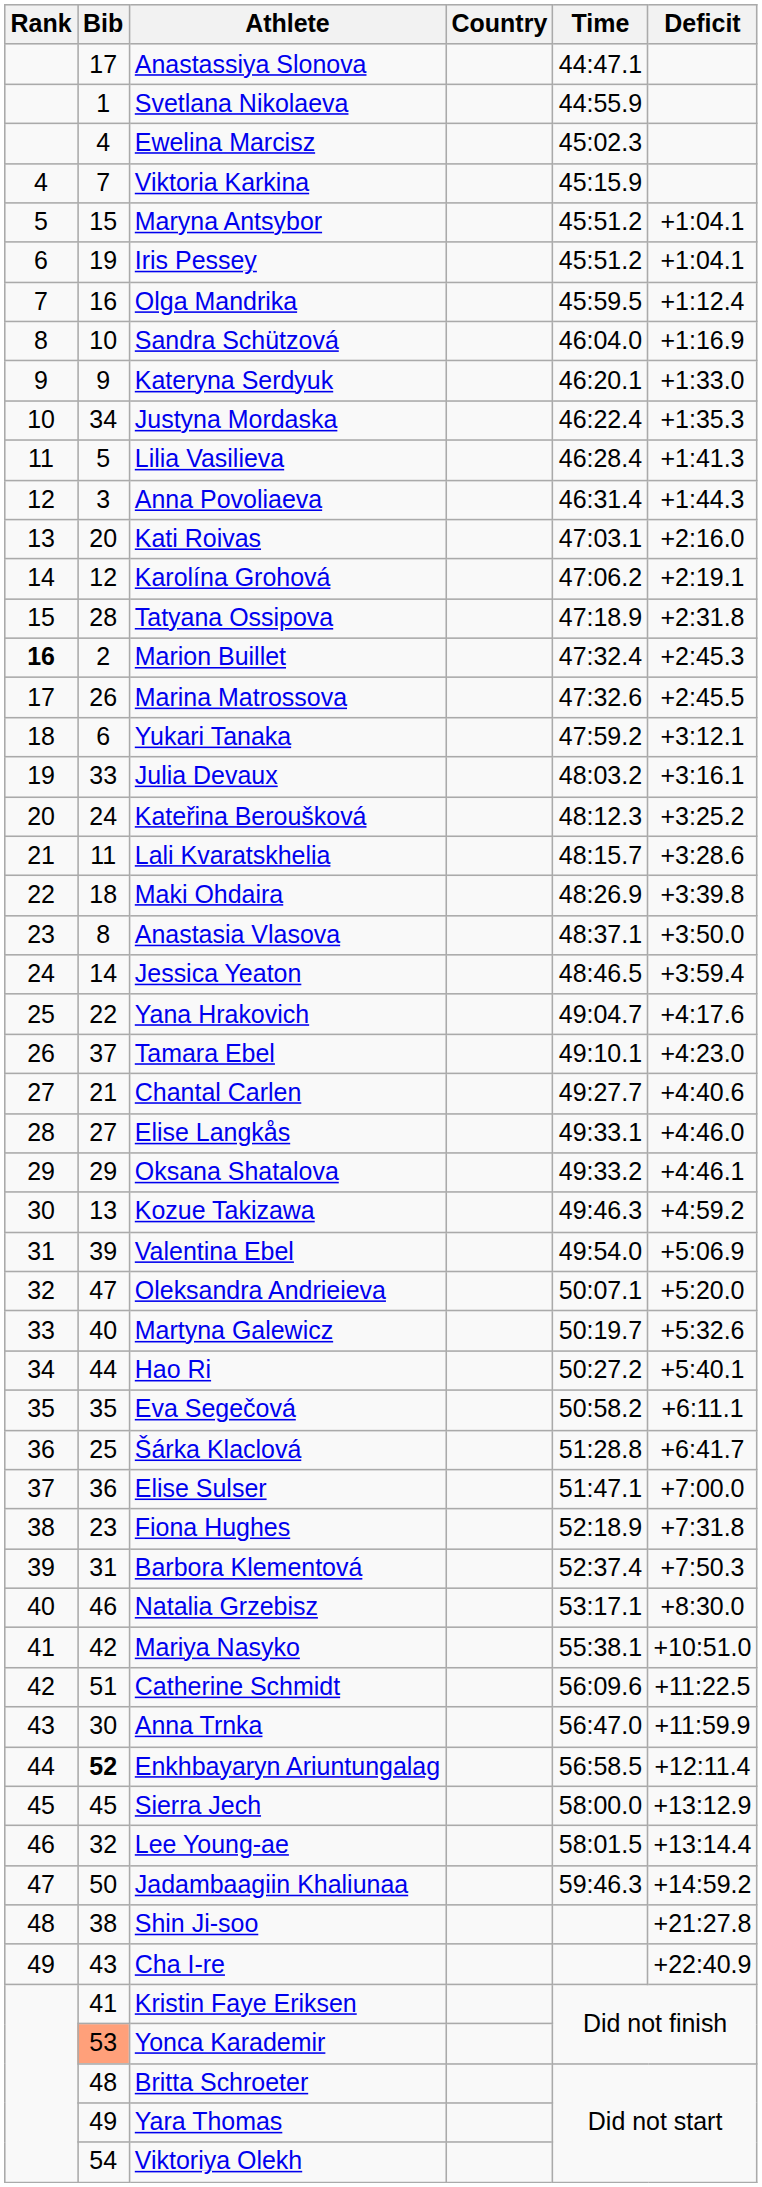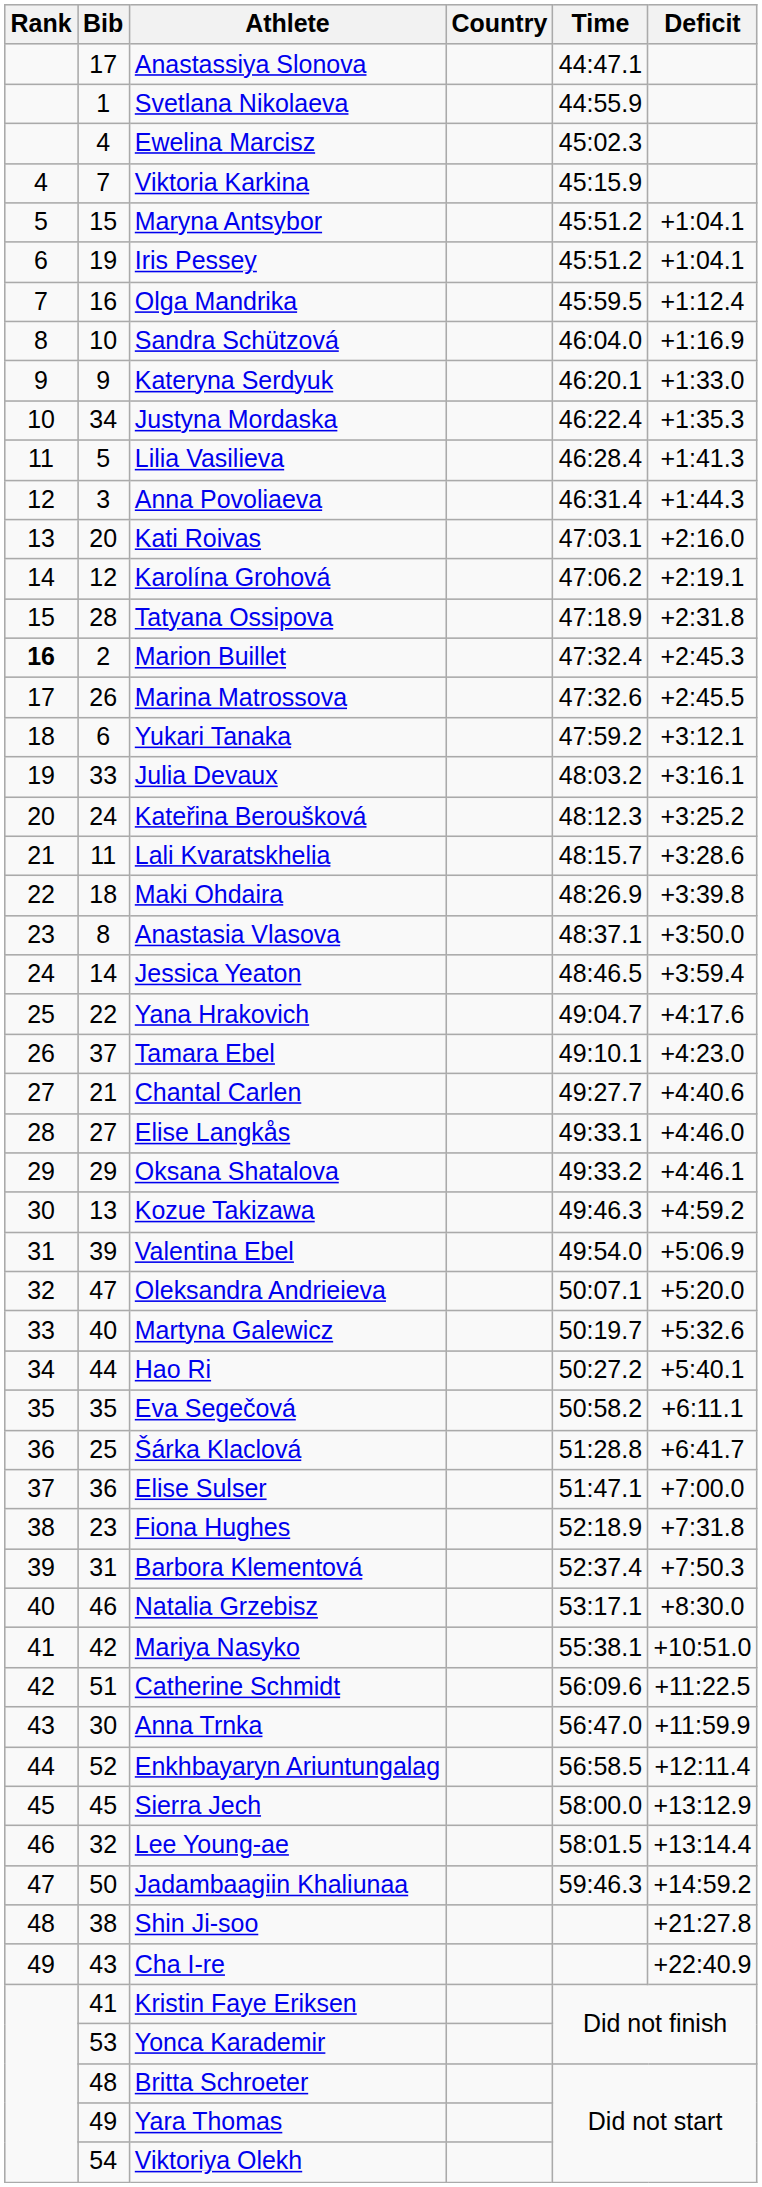Enkhbayaryn Ariuntungalag | Bib: bold -> normal
Yonca Karademir | Bib: lightsalmon background -> no background
